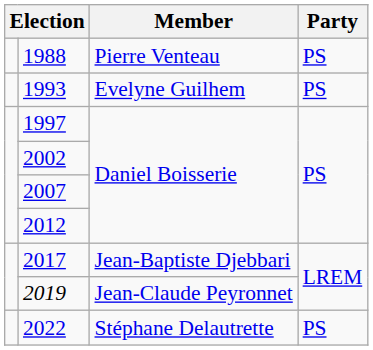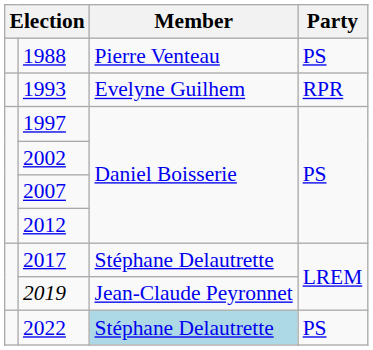1993 | Party: PS -> RPR
2017 | Member: Jean-Baptiste Djebbari -> Stéphane Delautrette
2022 | Member: no background -> lightblue background
